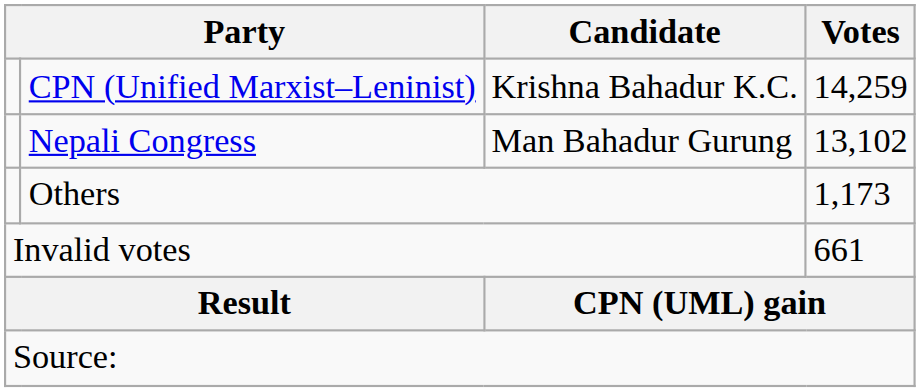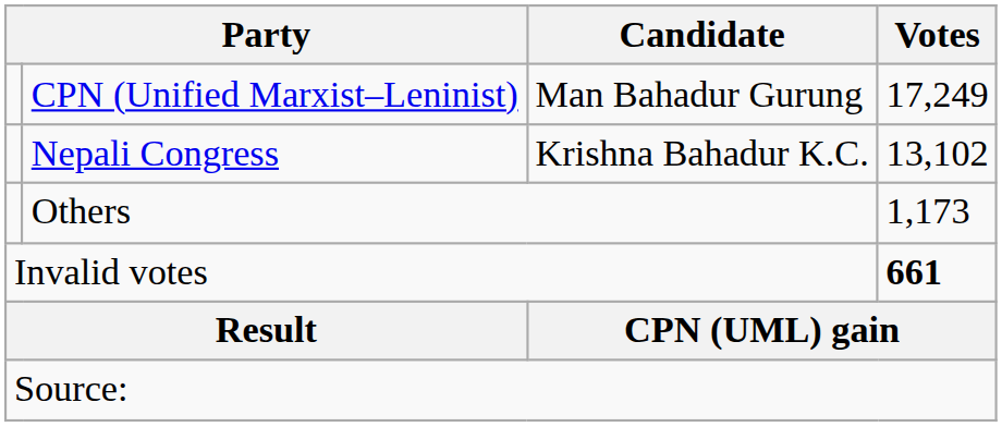CPN (Unified Marxist–Leninist) | Candidate: Krishna Bahadur K.C. -> Man Bahadur Gurung
CPN (Unified Marxist–Leninist) | Votes: 14,259 -> 17,249
Nepali Congress | Candidate: Man Bahadur Gurung -> Krishna Bahadur K.C.
Invalid votes | Votes: normal -> bold
